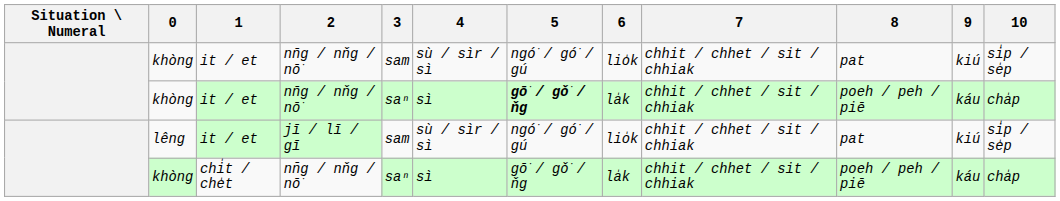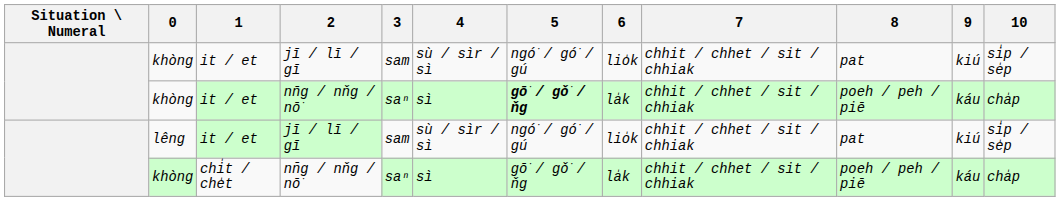row 2 | 2: nn̄g / nňg / nō͘ -> jī / lī / gī
